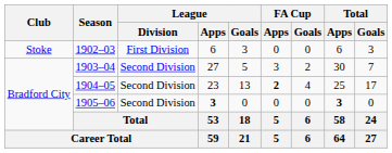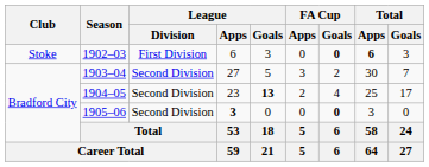1902–03 | FA Cup / Goals: normal -> bold
1902–03 | Total / Apps: normal -> bold
1904–05 | League / Goals: normal -> bold
1904–05 | FA Cup / Apps: bold -> normal
1905–06 | FA Cup / Goals: normal -> bold
1905–06 | Total / Apps: bold -> normal
